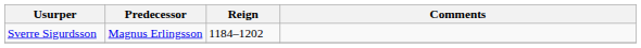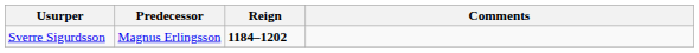Sverre Sigurdsson | Reign: normal -> bold
